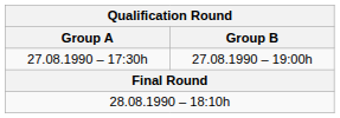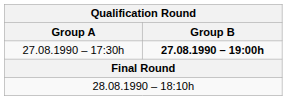27.08.1990 – 17:30h | Group B: normal -> bold
